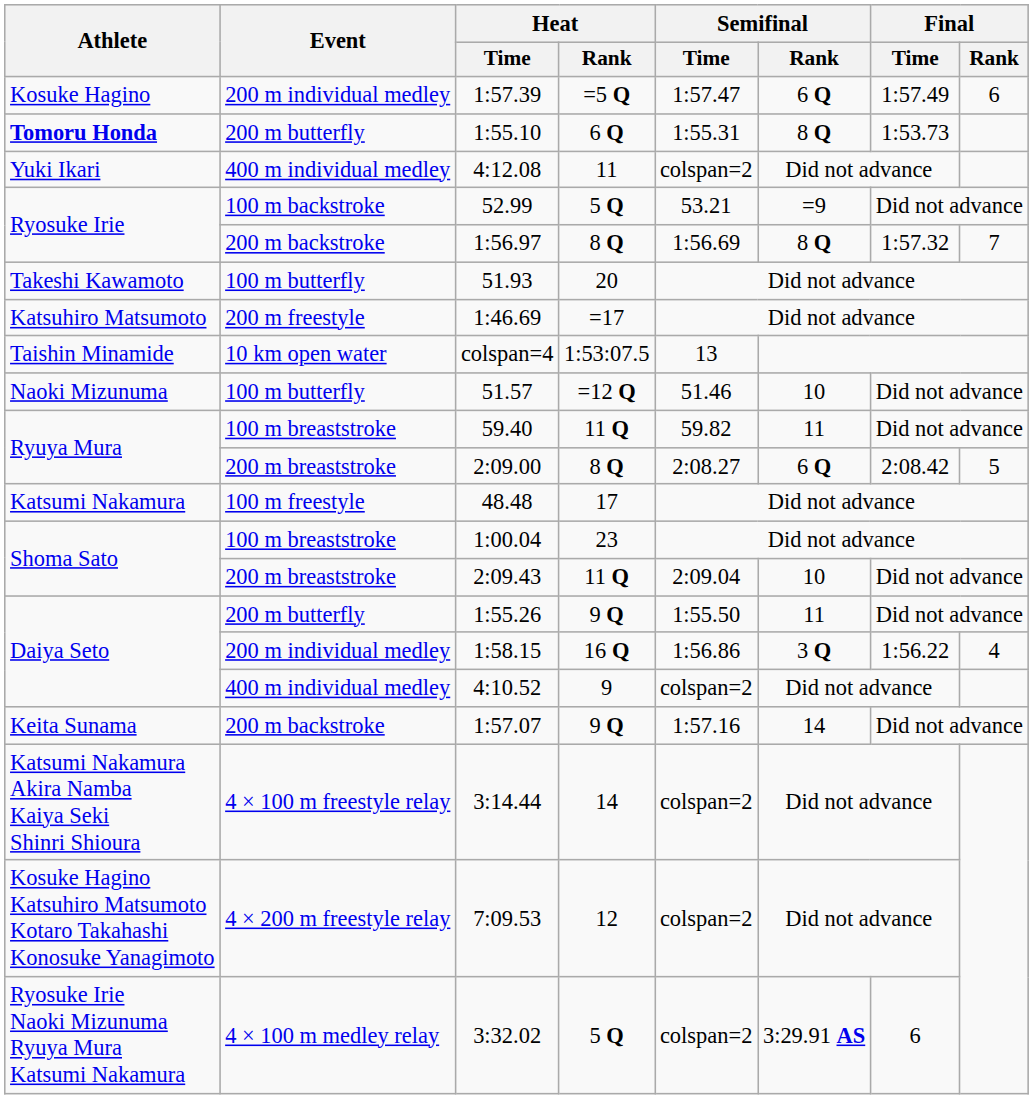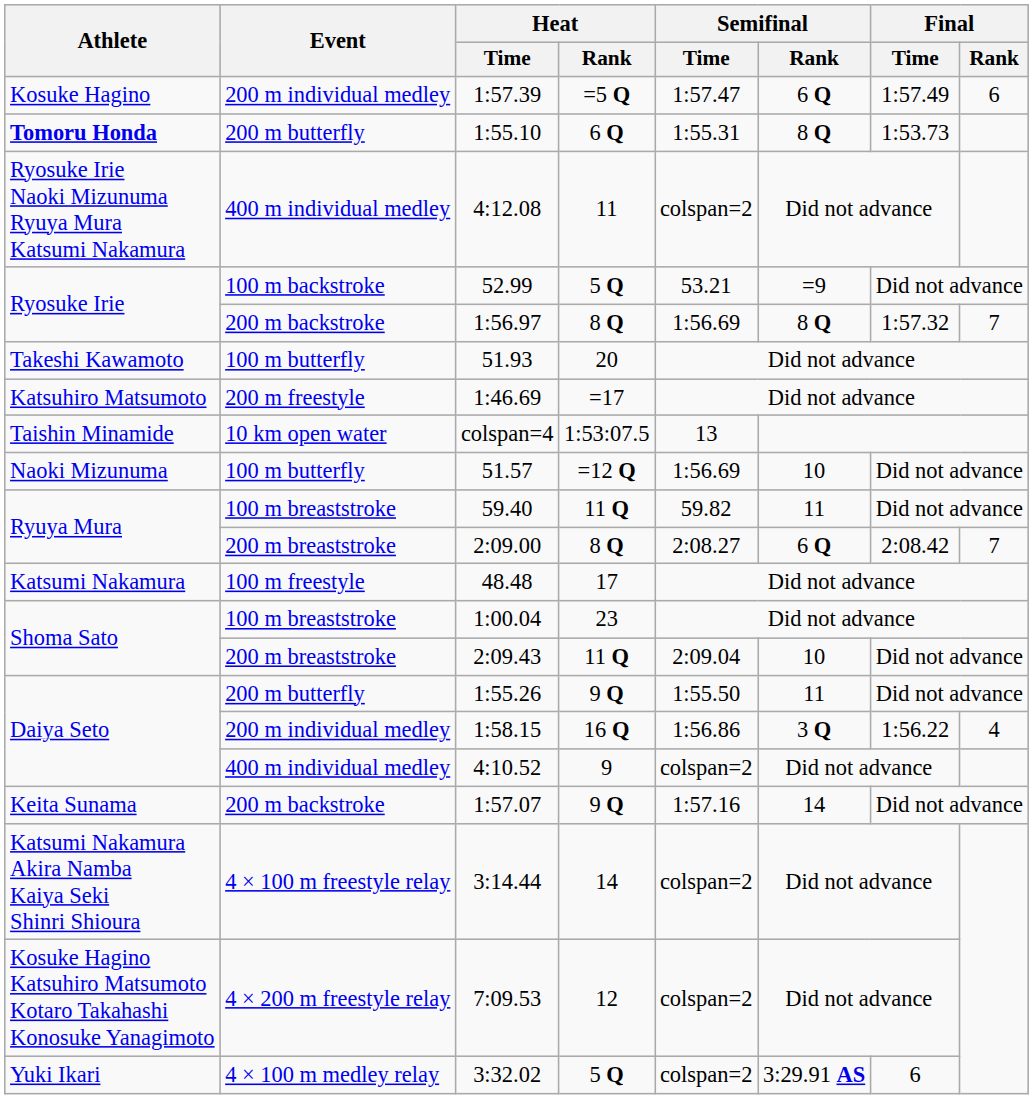4:12.08 | Athlete: Yuki Ikari -> Ryosuke Irie Naoki Mizunuma Ryuya Mura Katsumi Nakamura
51.57 | Semifinal / Time: 51.46 -> 1:56.69
2:09.00 | Final / Rank: 5 -> 7
3:32.02 | Athlete: Ryosuke Irie Naoki Mizunuma Ryuya Mura Katsumi Nakamura -> Yuki Ikari
